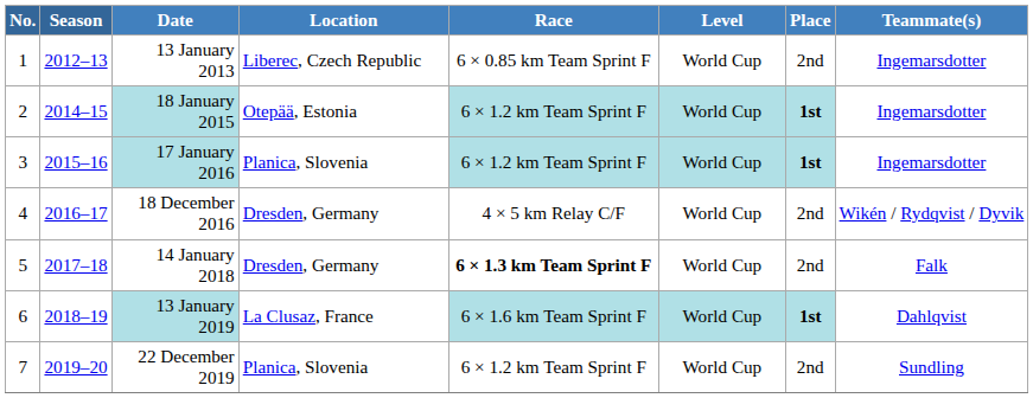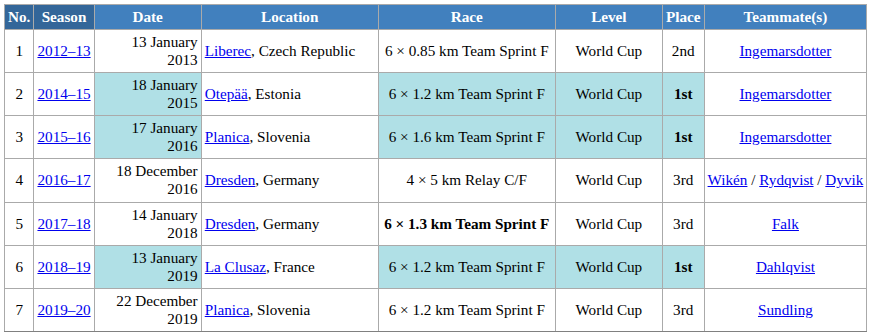17 January 2016 | Race: 6 × 1.2 km Team Sprint F -> 6 × 1.6 km Team Sprint F
18 December 2016 | Place: 2nd -> 3rd
14 January 2018 | Place: 2nd -> 3rd
13 January 2019 | Race: 6 × 1.6 km Team Sprint F -> 6 × 1.2 km Team Sprint F
22 December 2019 | Place: 2nd -> 3rd
